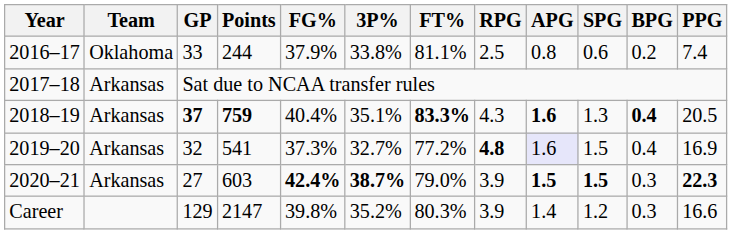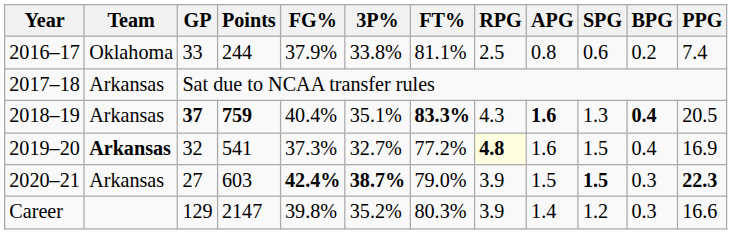2019–20 | Team: normal -> bold
2019–20 | RPG: no background -> lightyellow background
2019–20 | APG: lavender background -> no background
2020–21 | APG: bold -> normal
